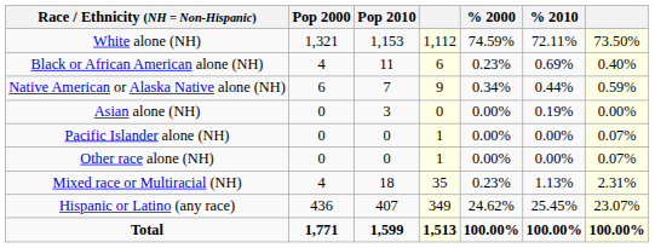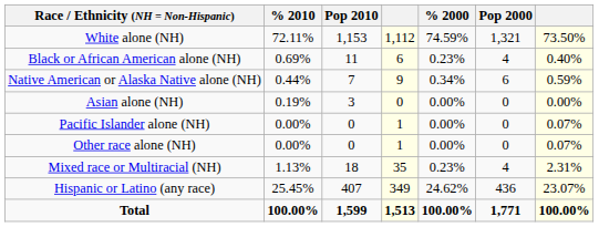columns swapped: Pop 2000 <-> % 2010
